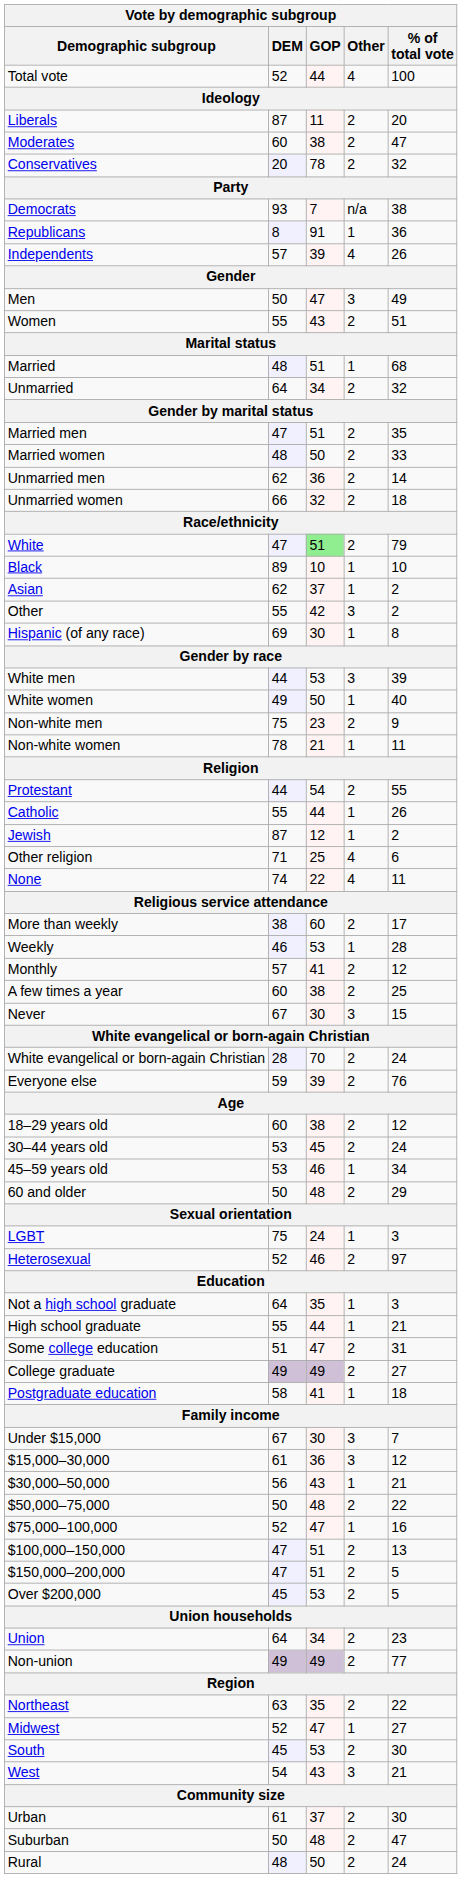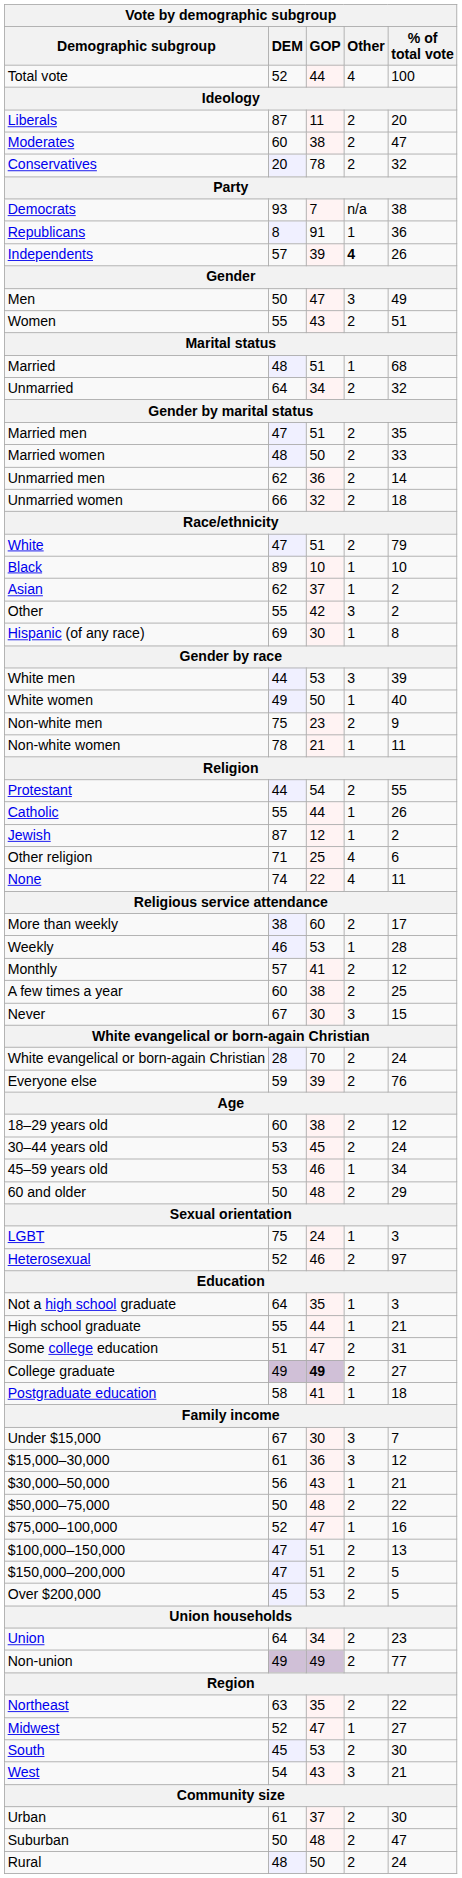Independents | Other: normal -> bold
White | GOP: lightgreen background -> no background
College graduate | GOP: normal -> bold
